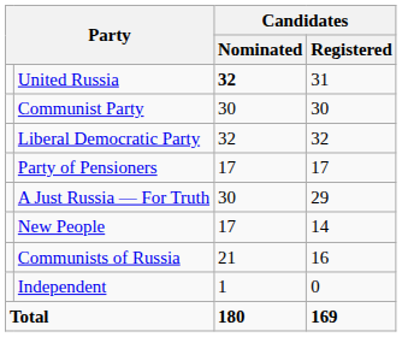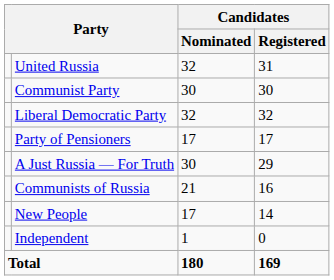United Russia | Candidates / Nominated: bold -> normal
rows swapped: New People <-> Communists of Russia
